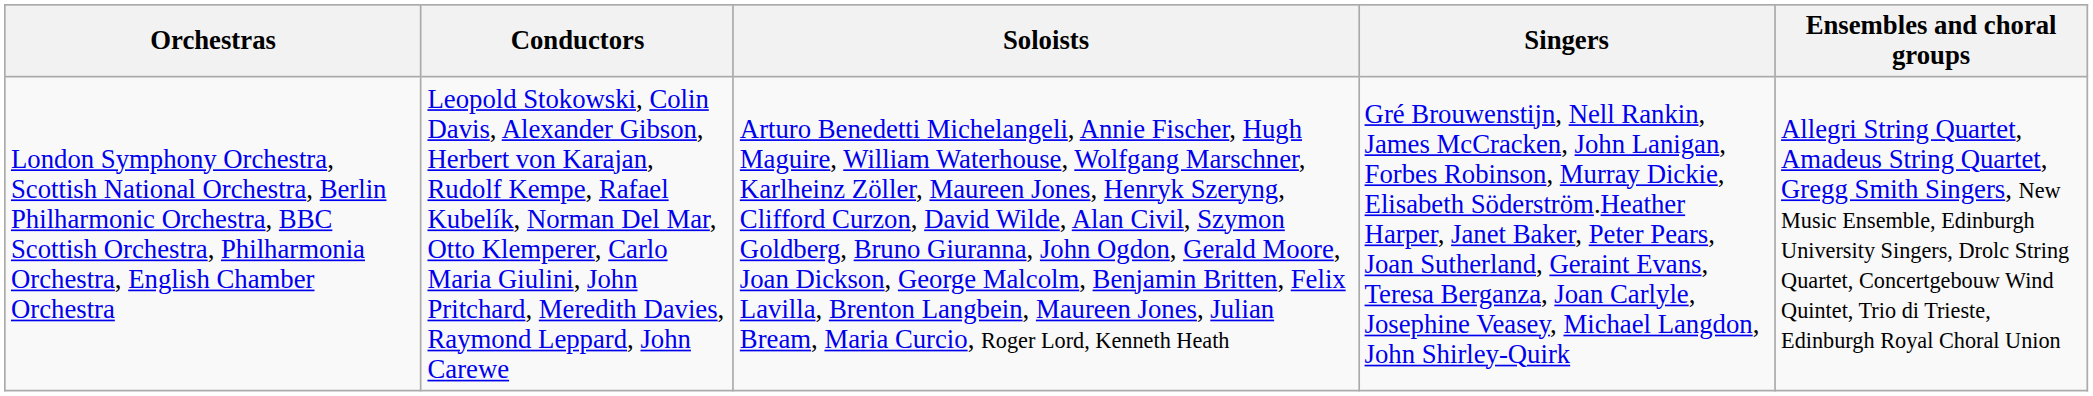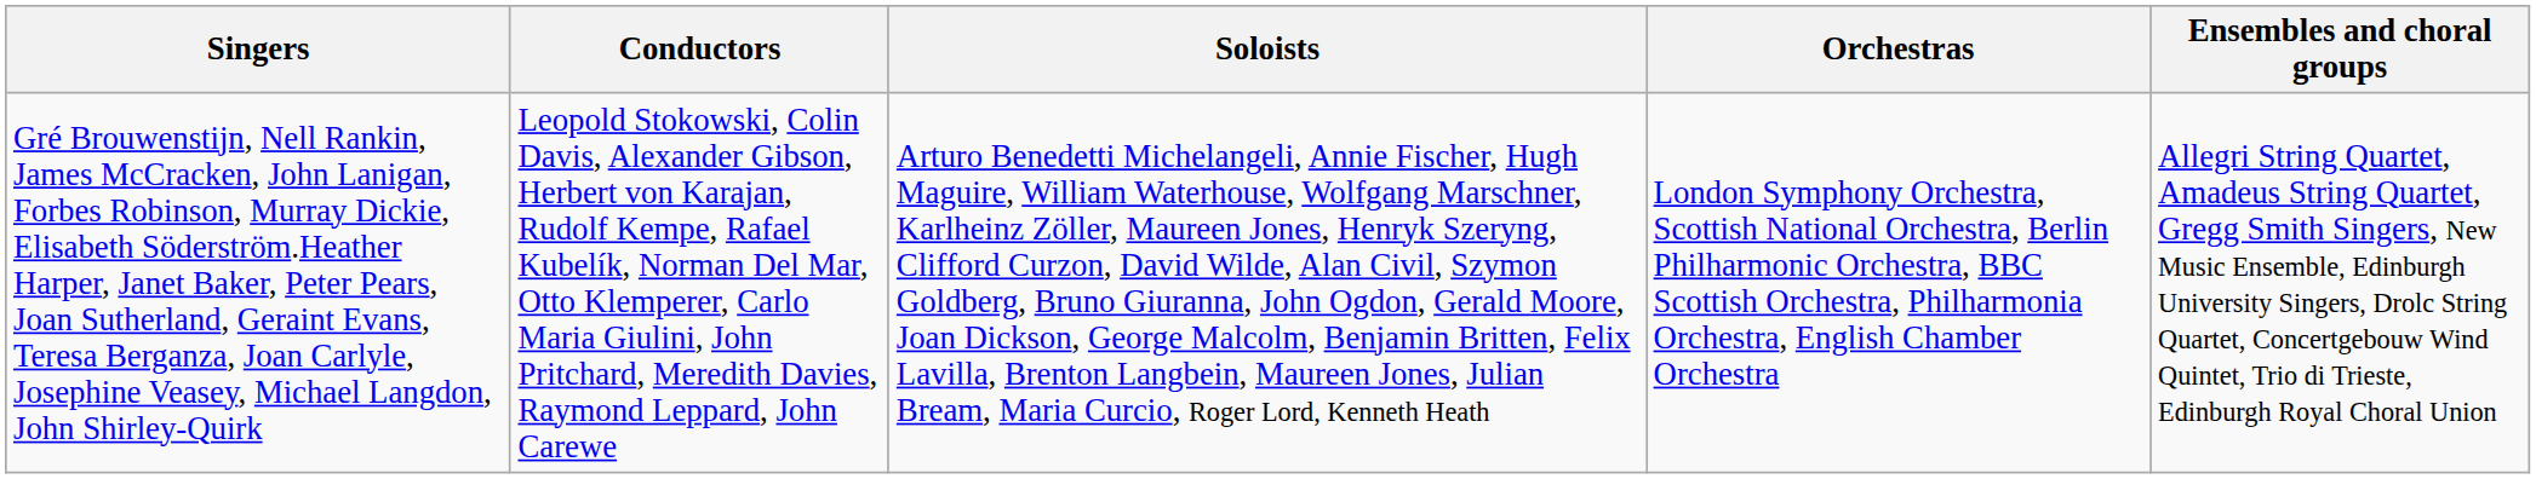columns swapped: Orchestras <-> Singers
